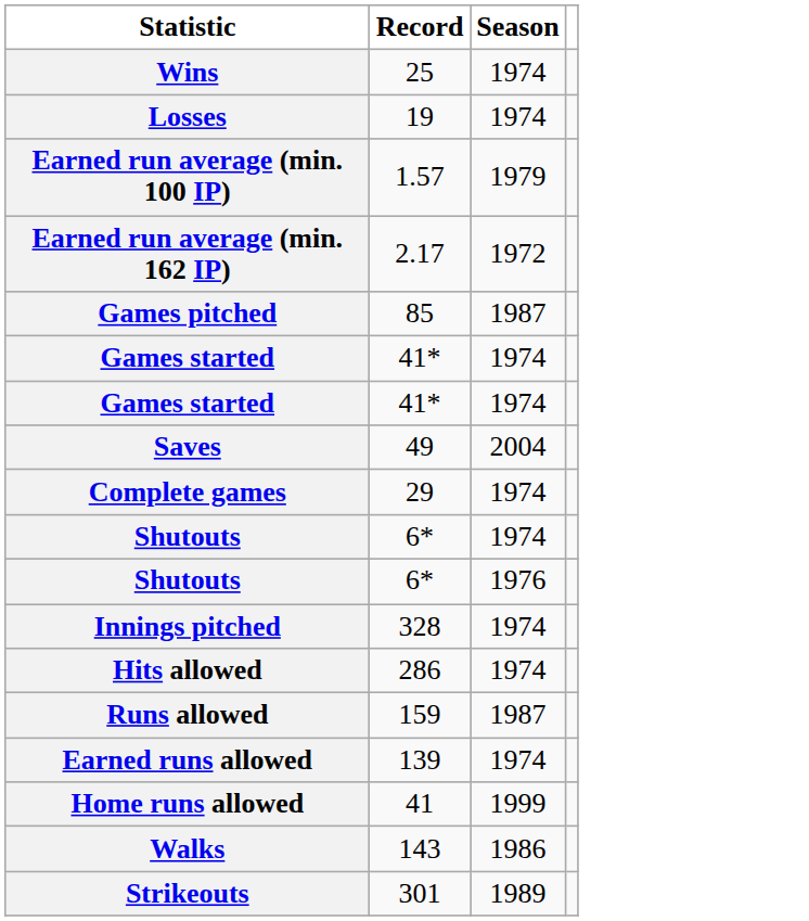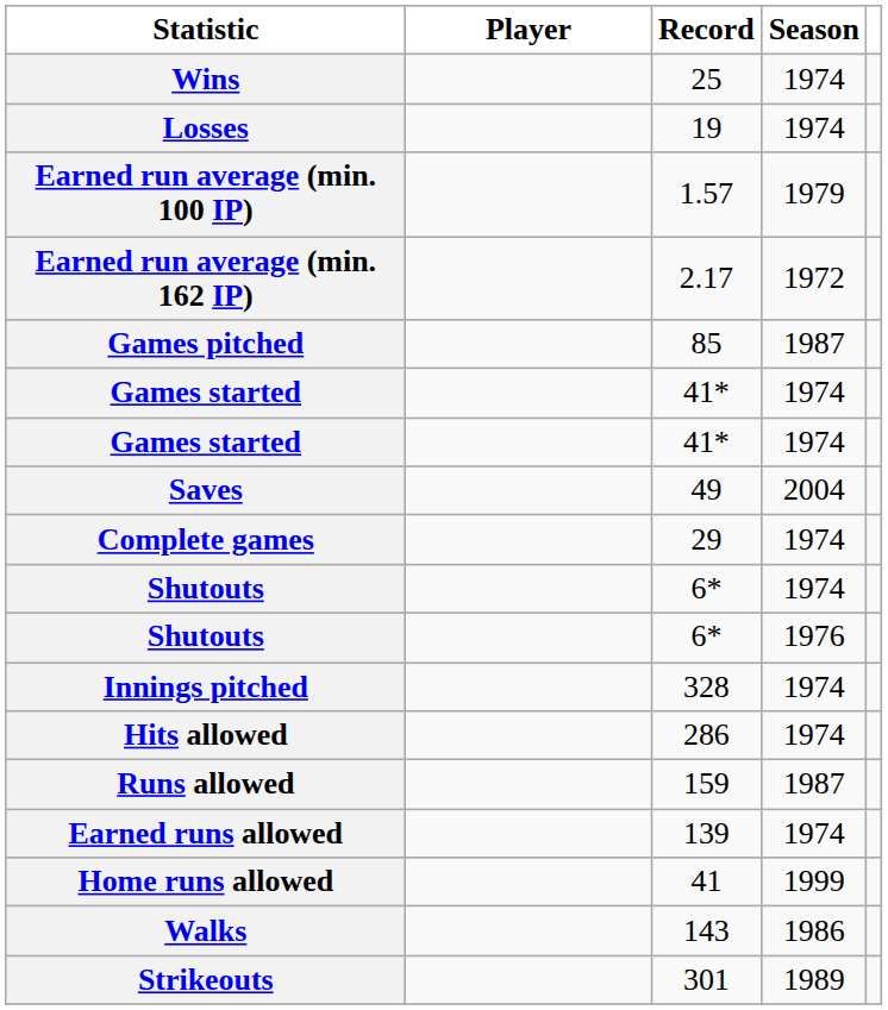+ column: Player
